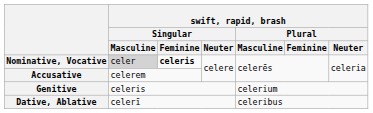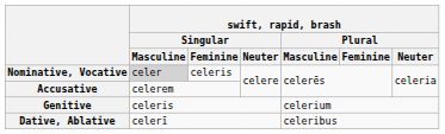Nominative, Vocative | swift, rapid, brash / Singular / Feminine: bold -> normal
